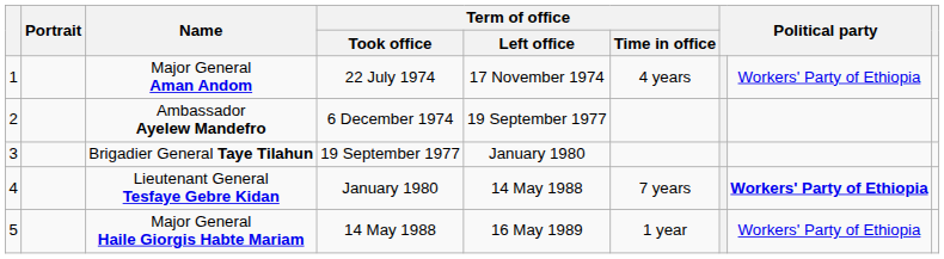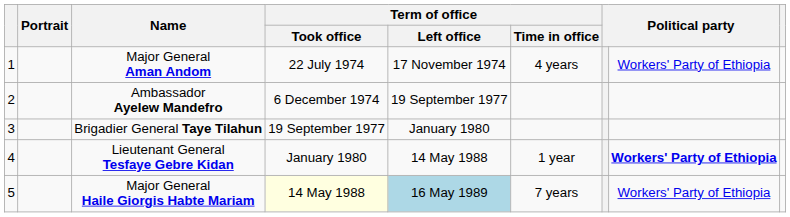Lieutenant General Tesfaye Gebre Kidan | Term of office / Time in office: 7 years -> 1 year
Major General Haile Giorgis Habte Mariam | Term of office / Took office: no background -> lightyellow background
Major General Haile Giorgis Habte Mariam | Term of office / Left office: no background -> lightblue background
Major General Haile Giorgis Habte Mariam | Term of office / Time in office: 1 year -> 7 years
